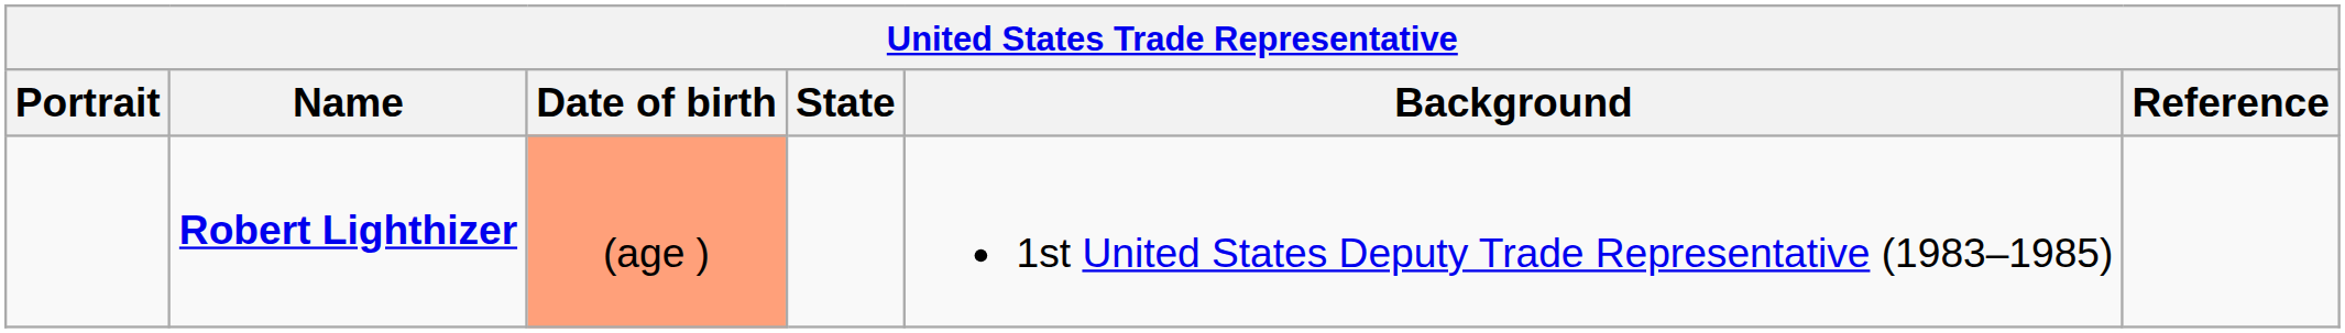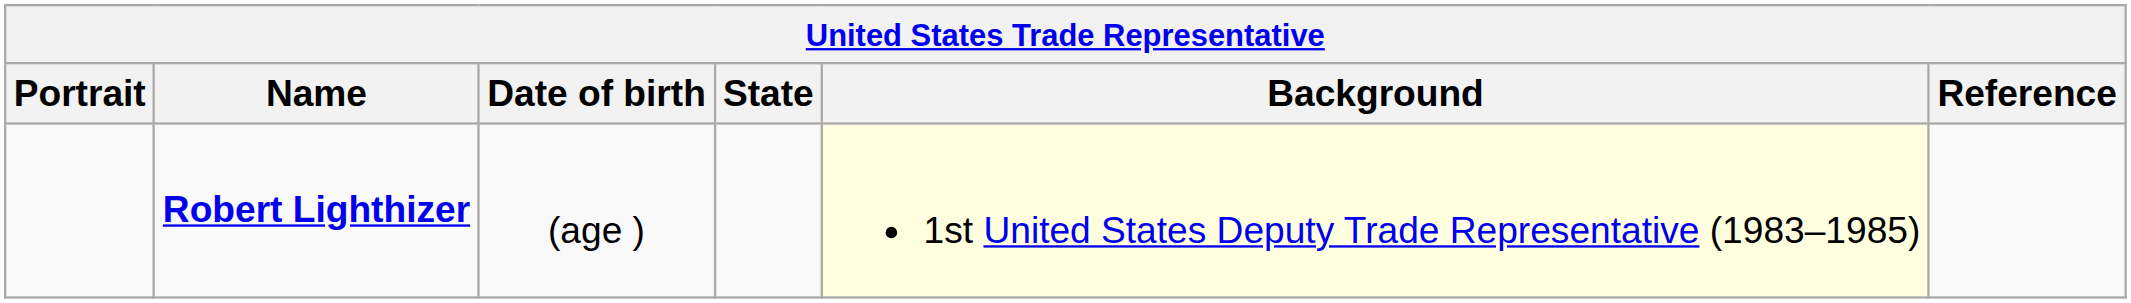Robert Lighthizer | Date of birth: lightsalmon background -> no background
Robert Lighthizer | Background: no background -> lightyellow background
